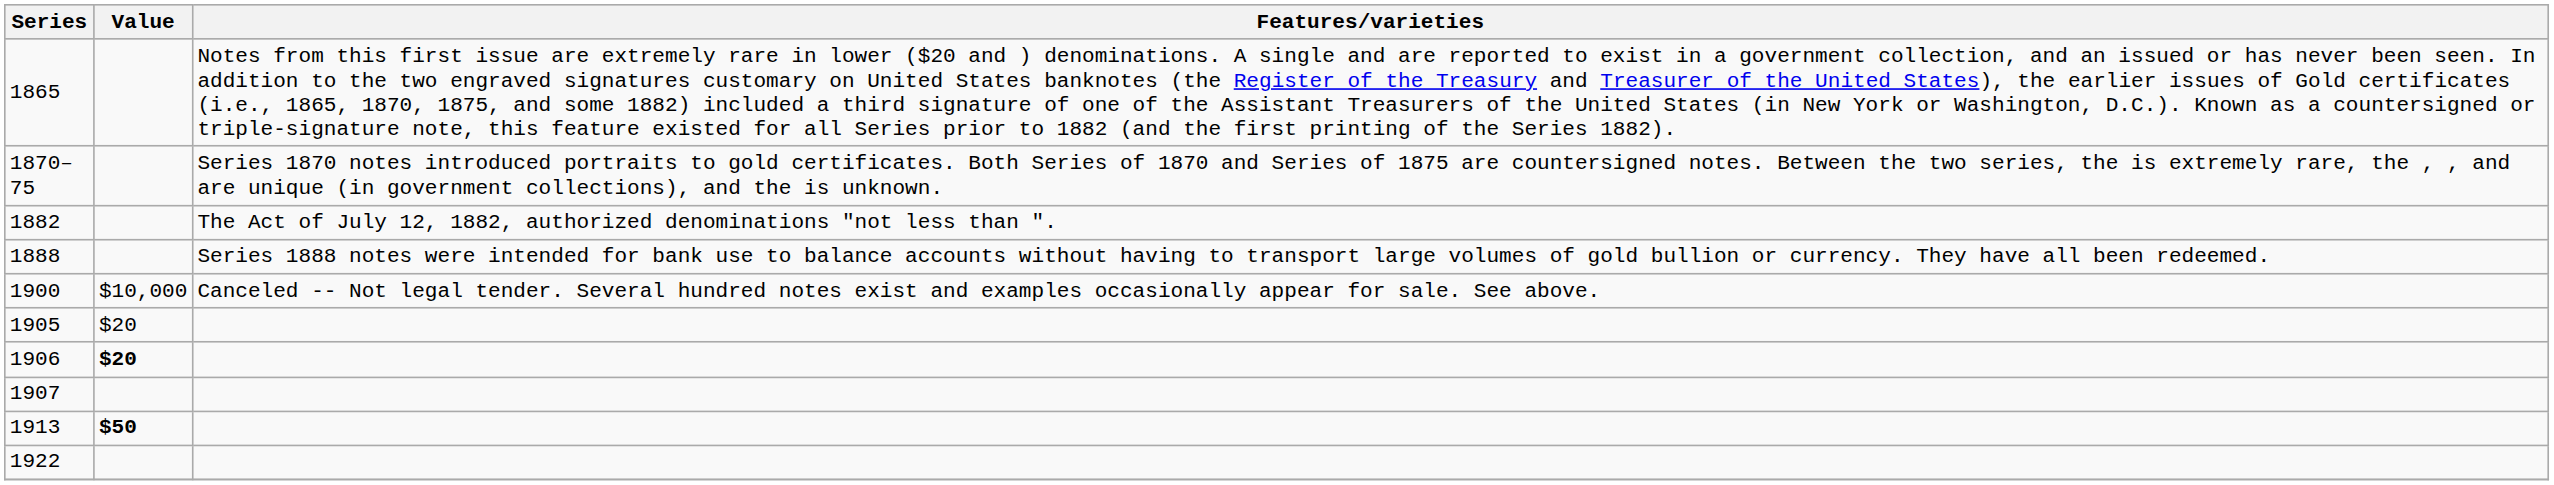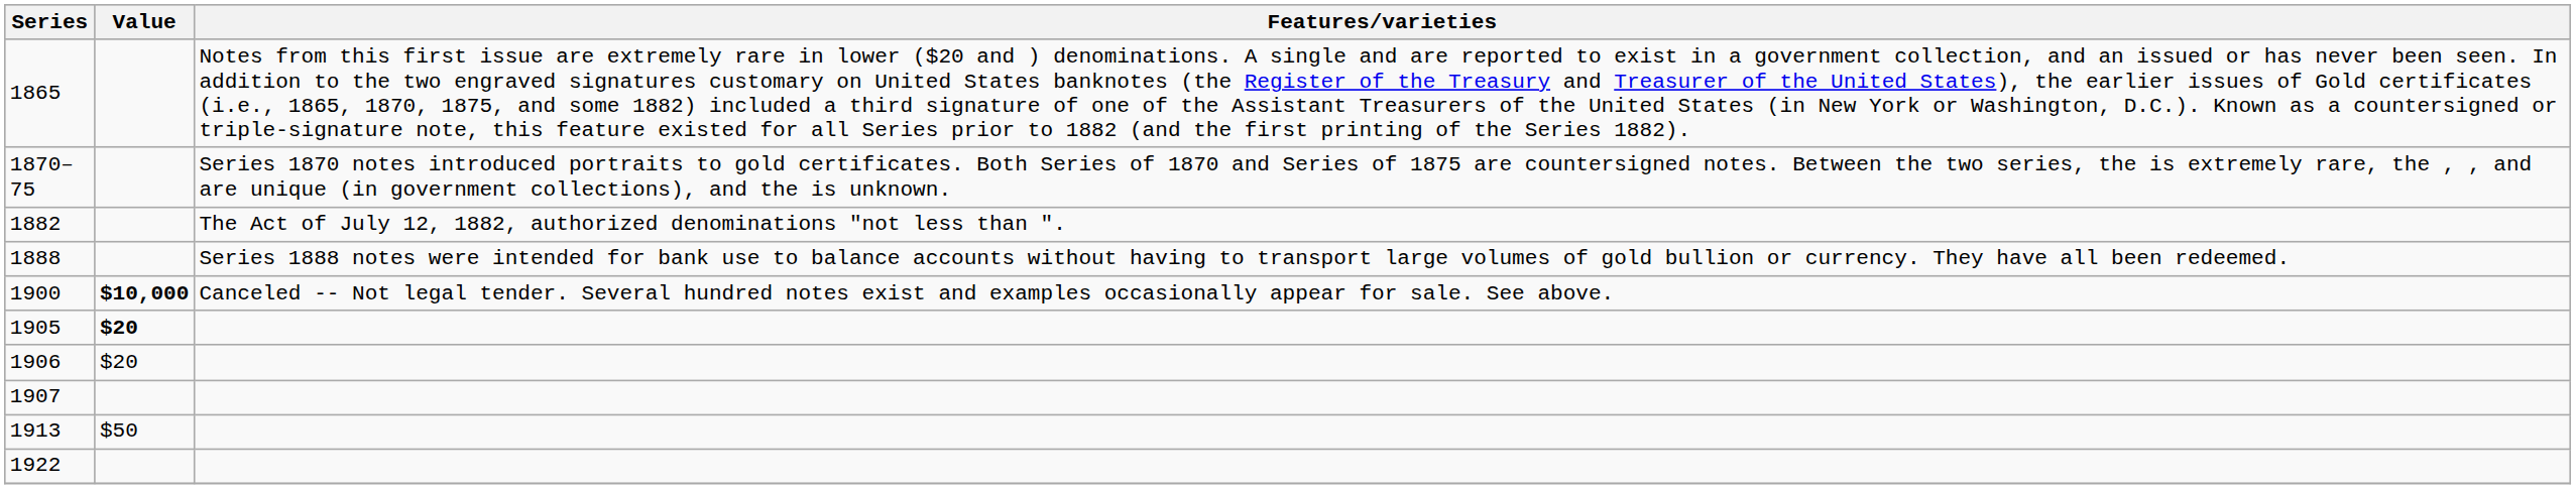1900 | Value: normal -> bold
1905 | Value: normal -> bold
1906 | Value: bold -> normal
1913 | Value: bold -> normal
